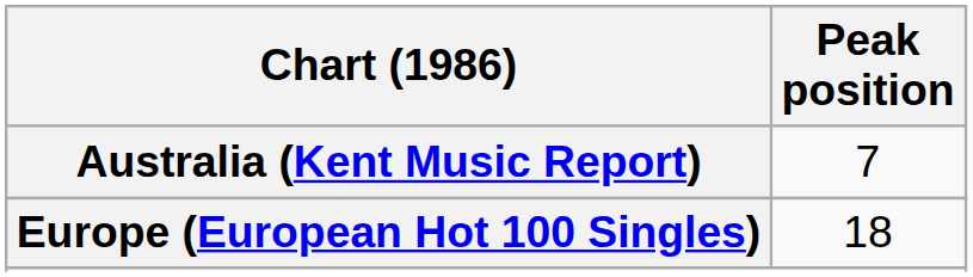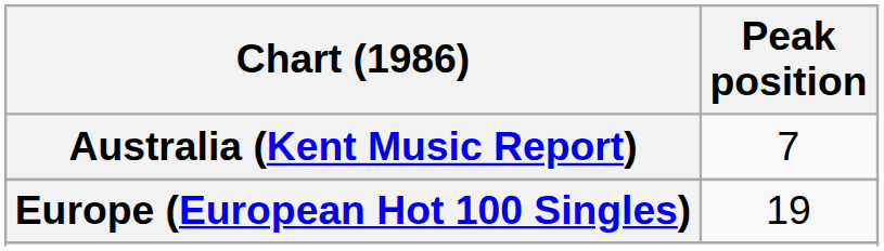Europe (European Hot 100 Singles) | Peak position: 18 -> 19
